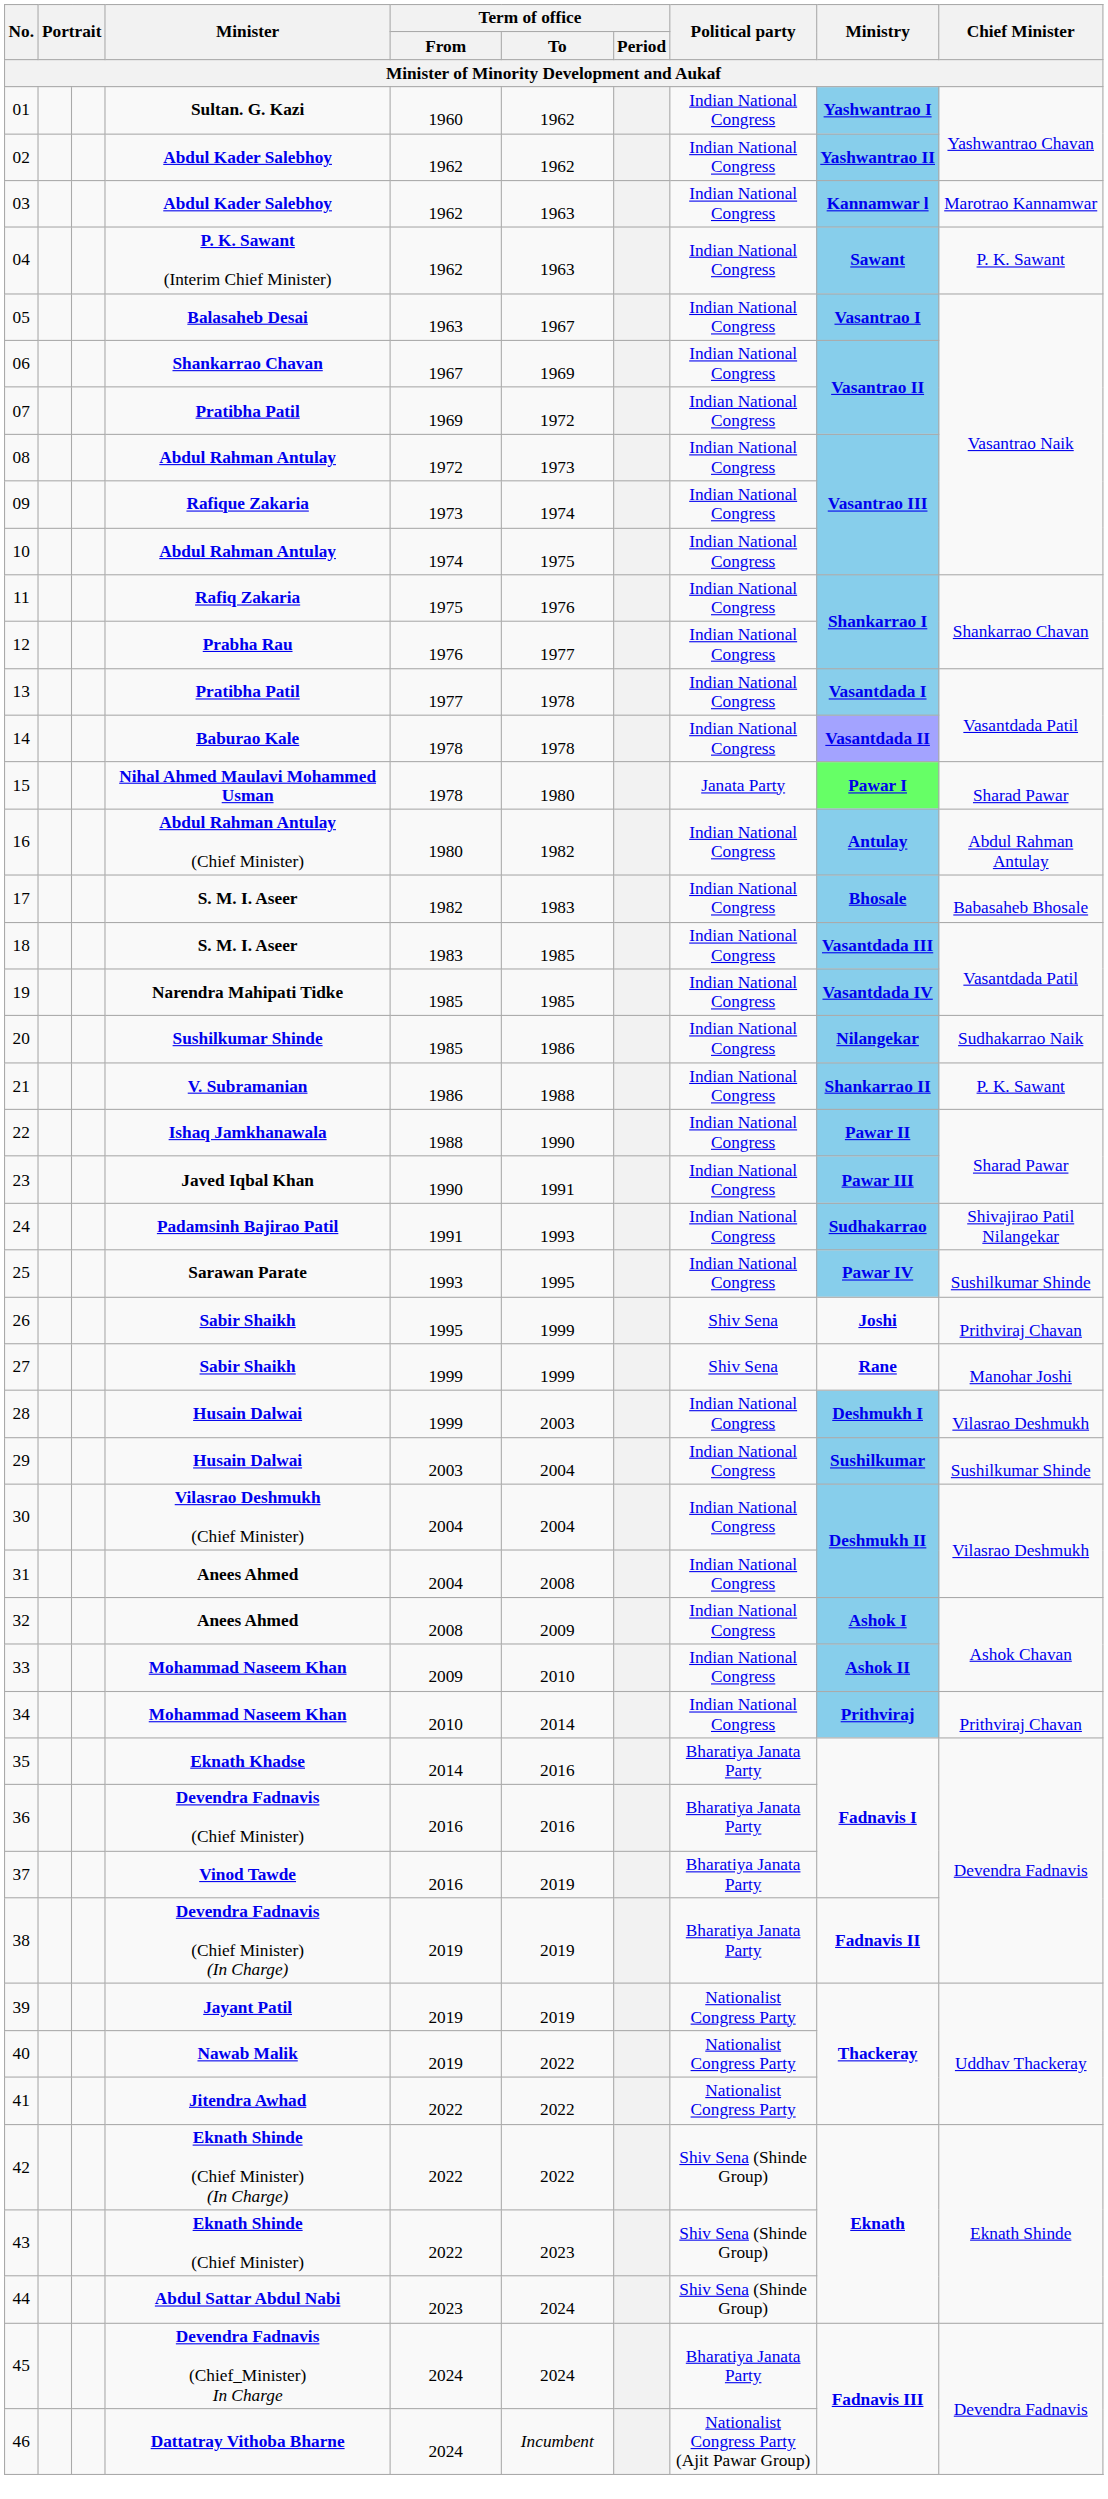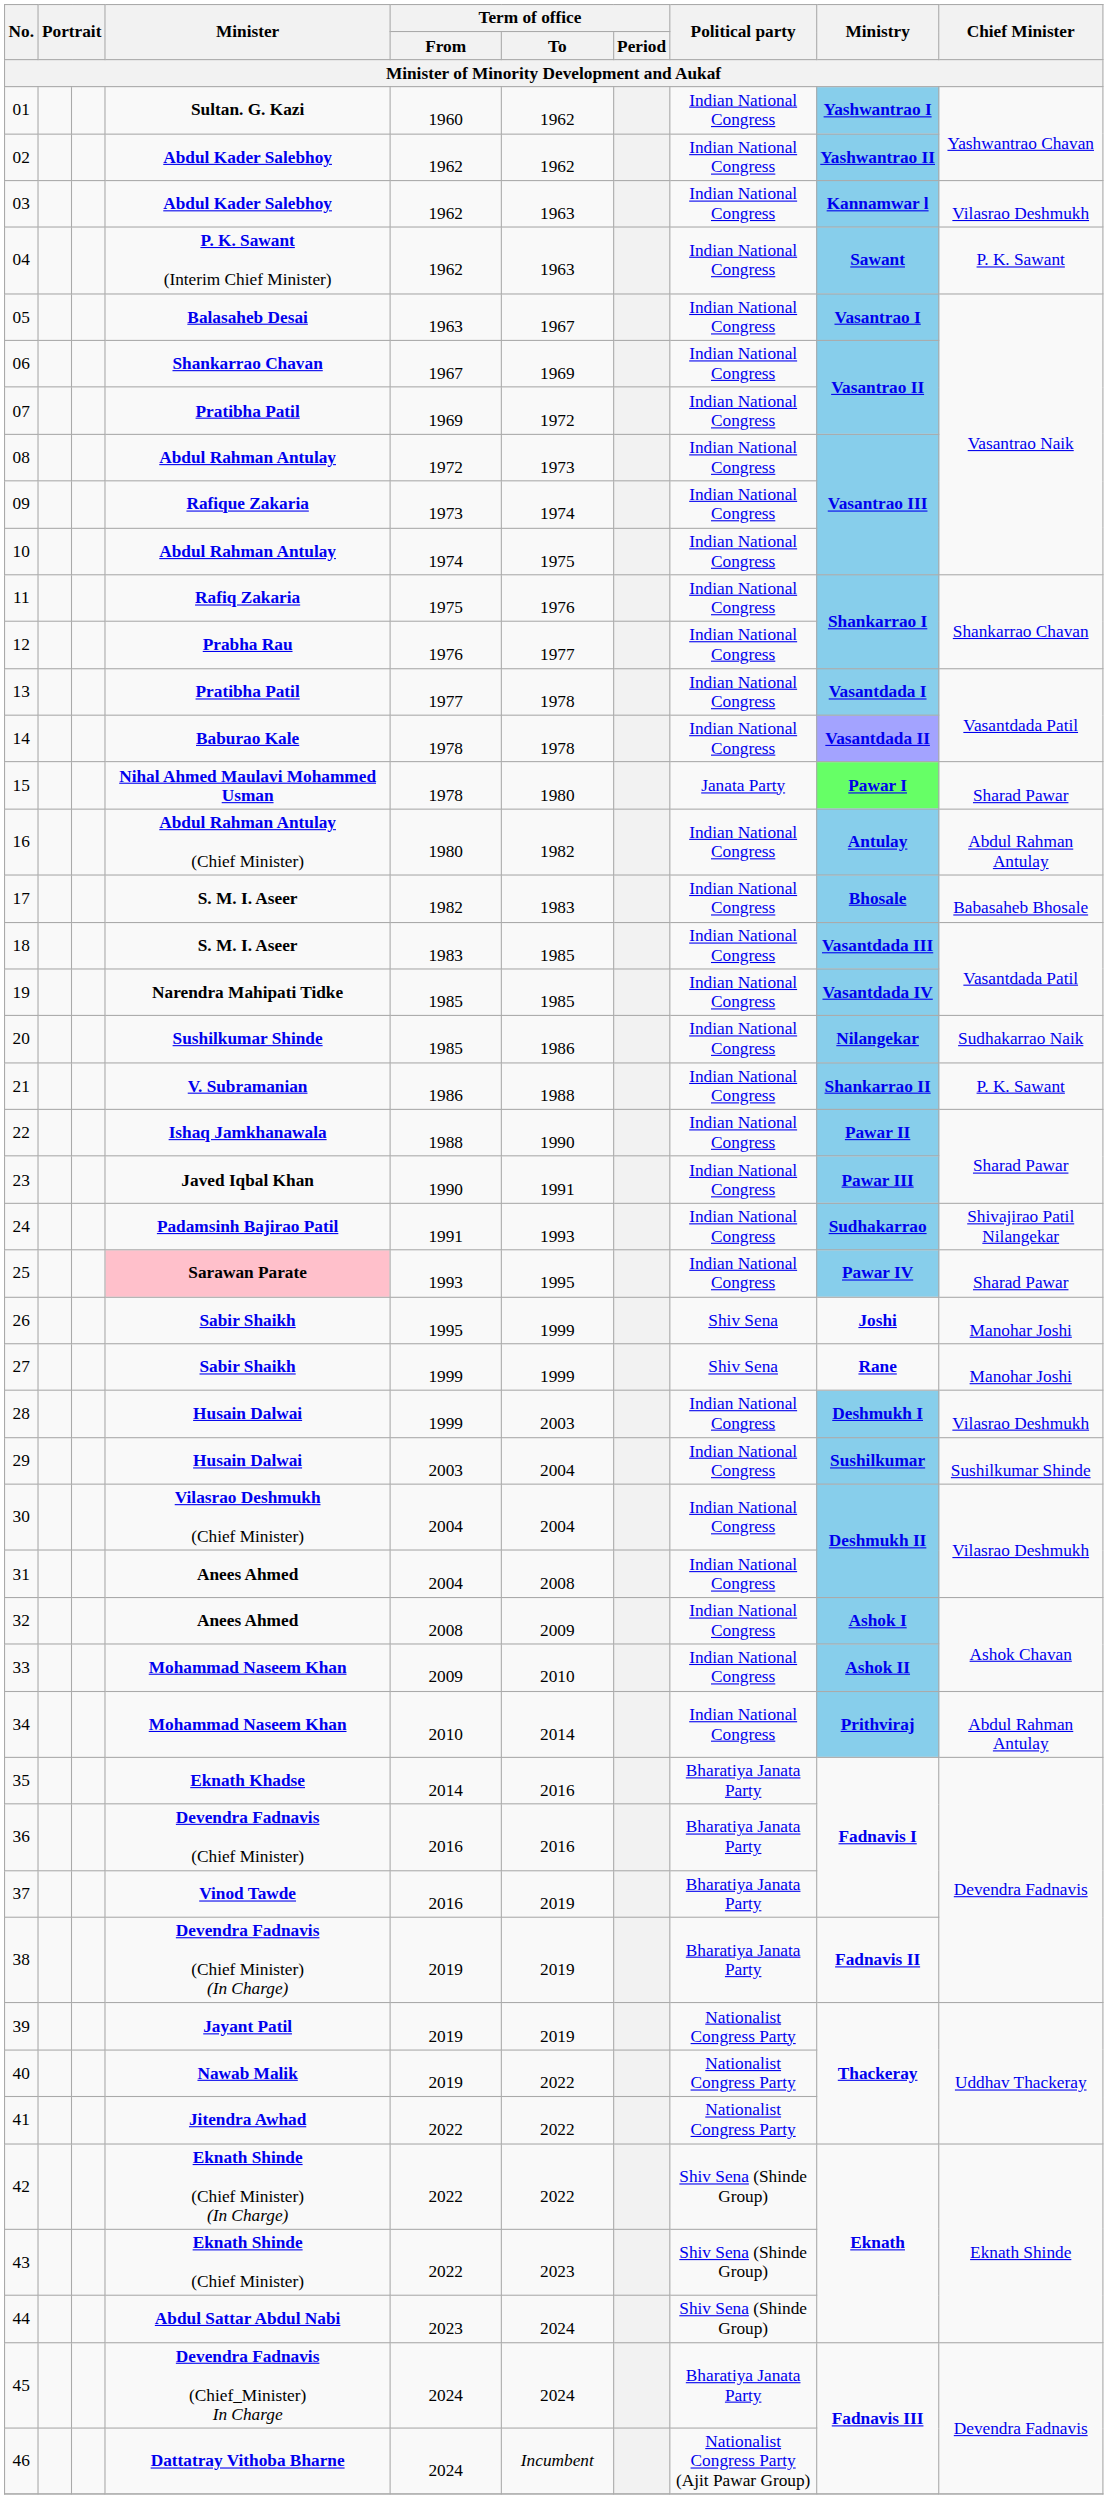03 | Chief Minister: Marotrao Kannamwar -> Vilasrao Deshmukh
25 | Minister: no background -> pink background
25 | Chief Minister: Sushilkumar Shinde -> Sharad Pawar
26 | Chief Minister: Prithviraj Chavan -> Manohar Joshi
34 | Chief Minister: Prithviraj Chavan -> Abdul Rahman Antulay
